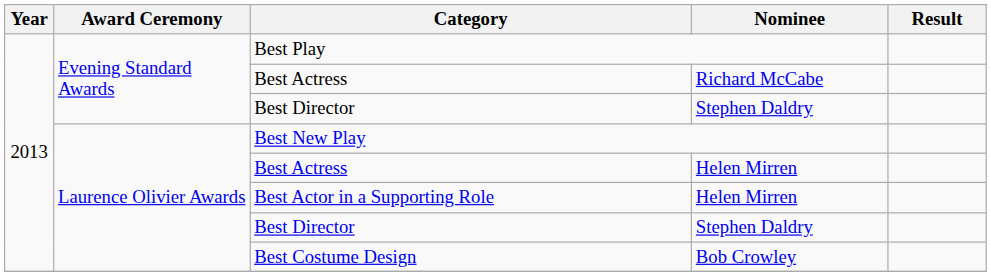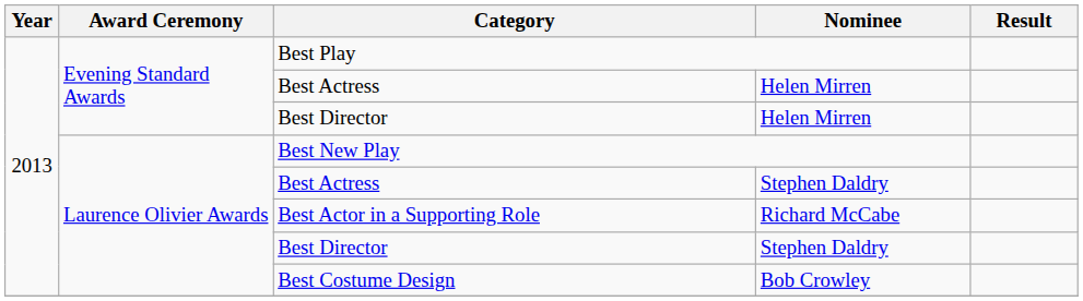Evening Standard Awards / Best Actress | Nominee: Richard McCabe -> Helen Mirren
Evening Standard Awards / Best Director | Nominee: Stephen Daldry -> Helen Mirren
Laurence Olivier Awards / Best Actress | Nominee: Helen Mirren -> Stephen Daldry
Best Actor in a Supporting Role | Nominee: Helen Mirren -> Richard McCabe
